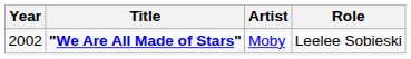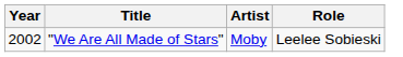row 2 | Title: bold -> normal
